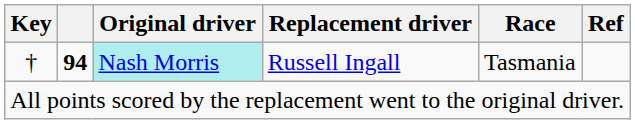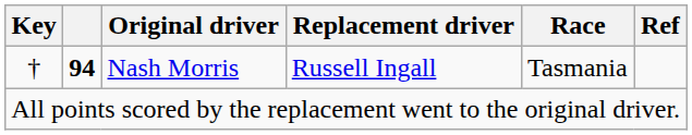† | Original driver: paleturquoise background -> no background
